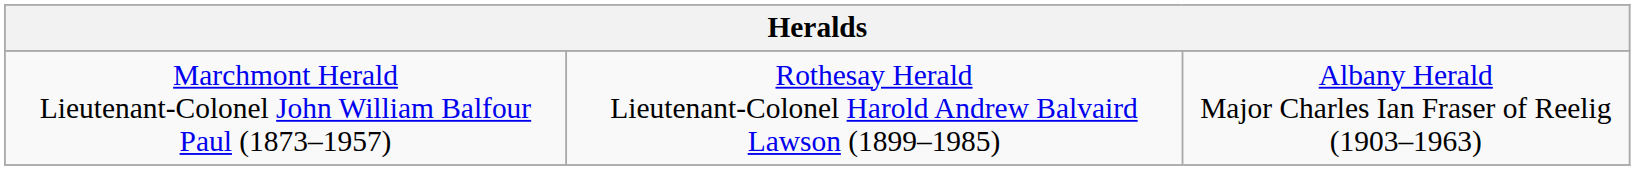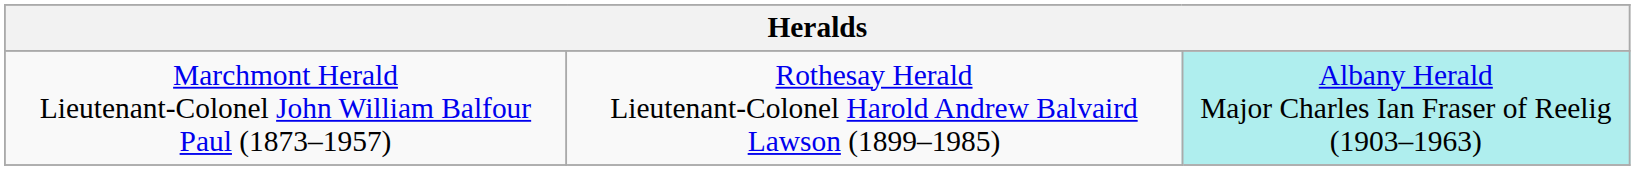row 2 | column 3: no background -> paleturquoise background
